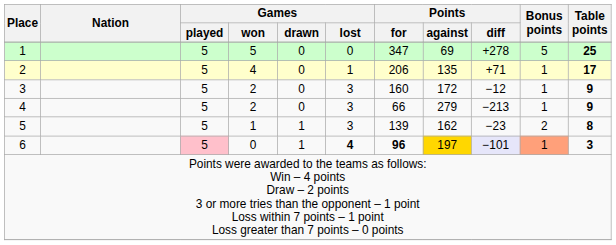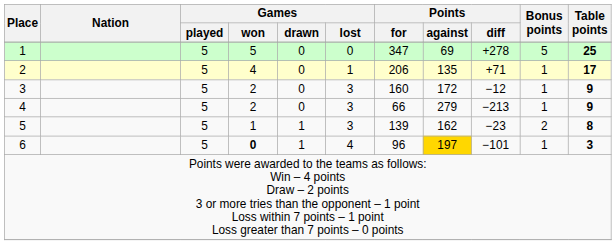6 | Games / played: pink background -> no background
6 | Games / won: normal -> bold
6 | Games / lost: bold -> normal
6 | Points / for: bold -> normal
6 | Points / diff: lavender background -> no background
6 | Bonus points: lightsalmon background -> no background
